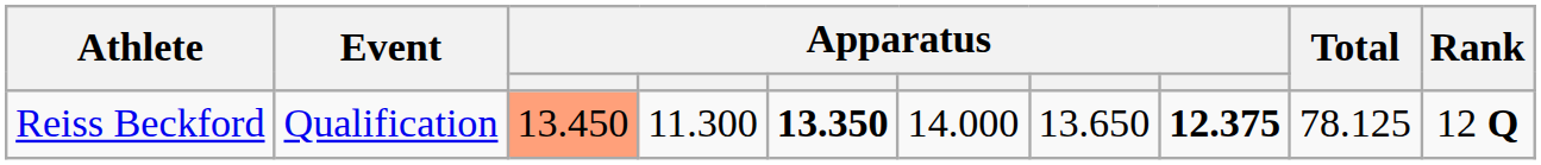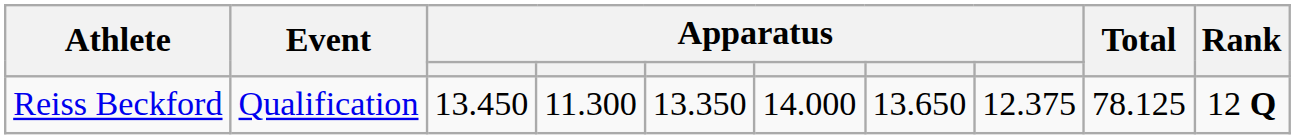Reiss Beckford | column 3: lightsalmon background -> no background
Reiss Beckford | column 5: bold -> normal
Reiss Beckford | column 8: bold -> normal
